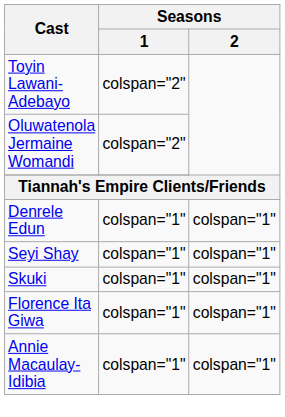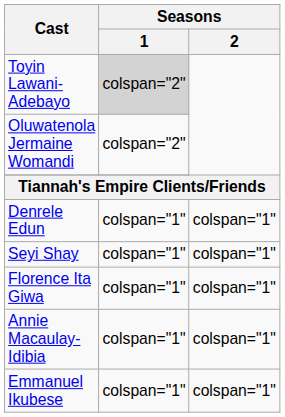Toyin Lawani-Adebayo | Seasons / 1: no background -> lightgrey background
- row: Skuki | colspan="1" | colspan="1"
+ row: Emmanuel Ikubese | colspan="1" | colspan="1"
